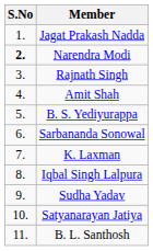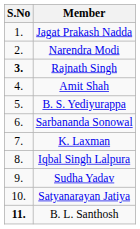Narendra Modi | S.No: bold -> normal
Rajnath Singh | S.No: normal -> bold
B. L. Santhosh | S.No: normal -> bold
